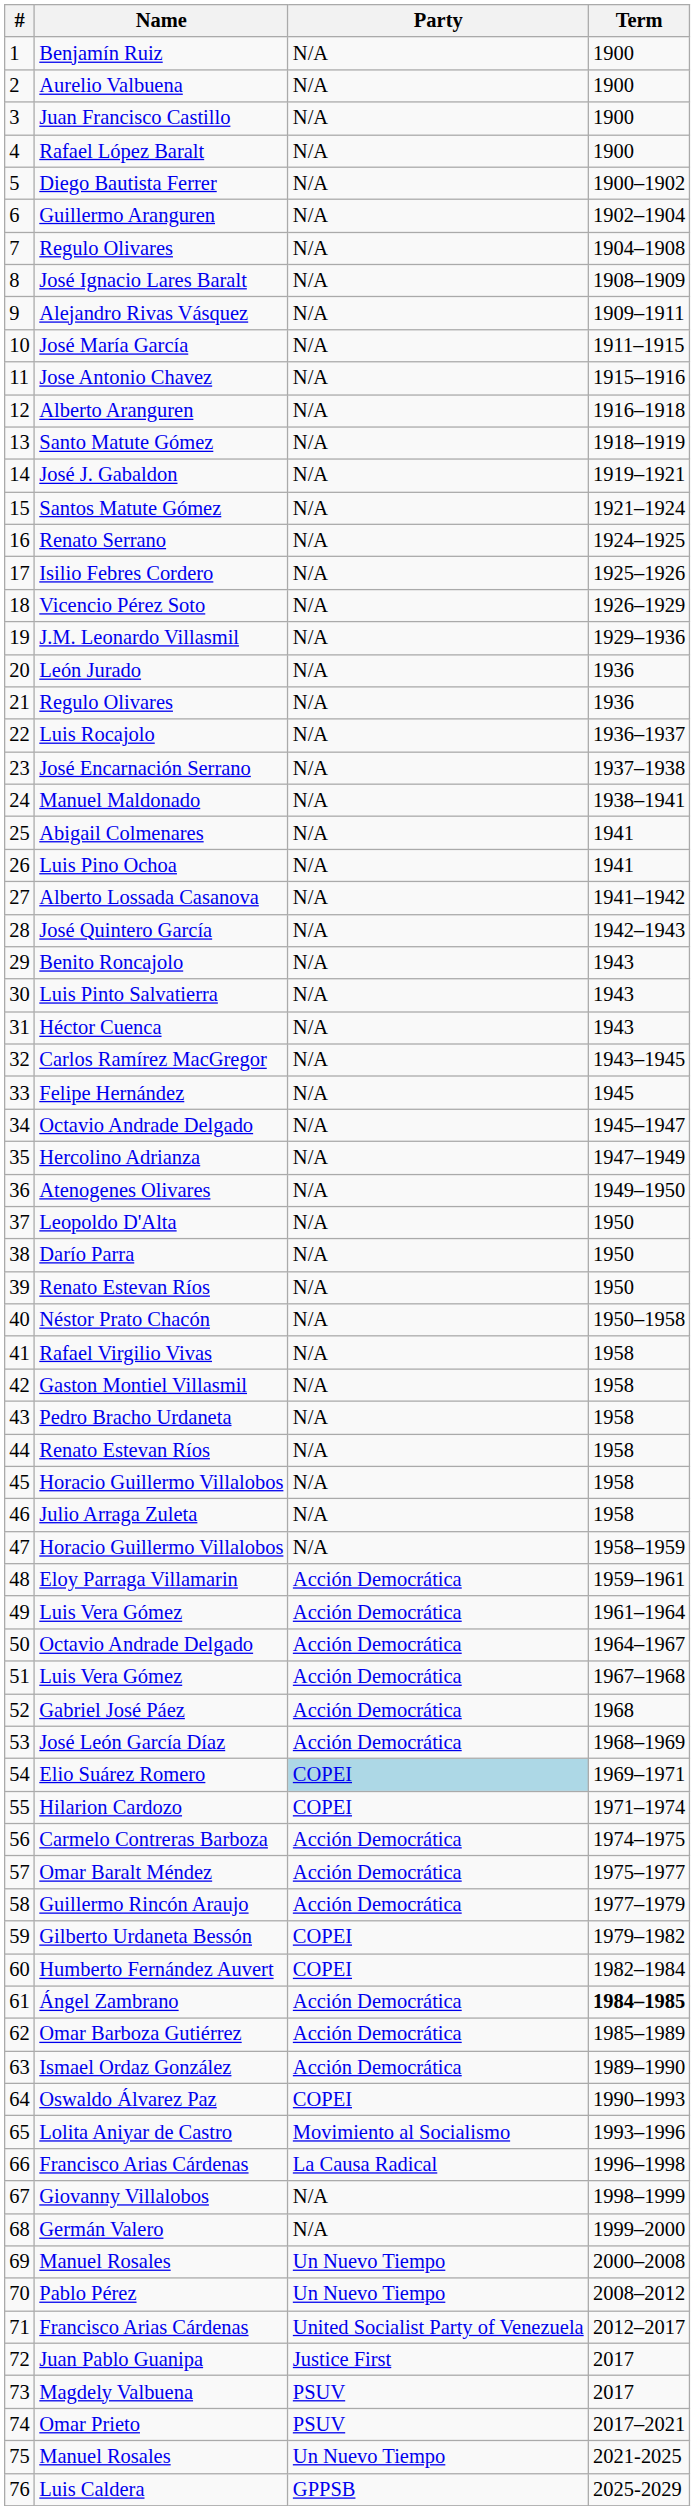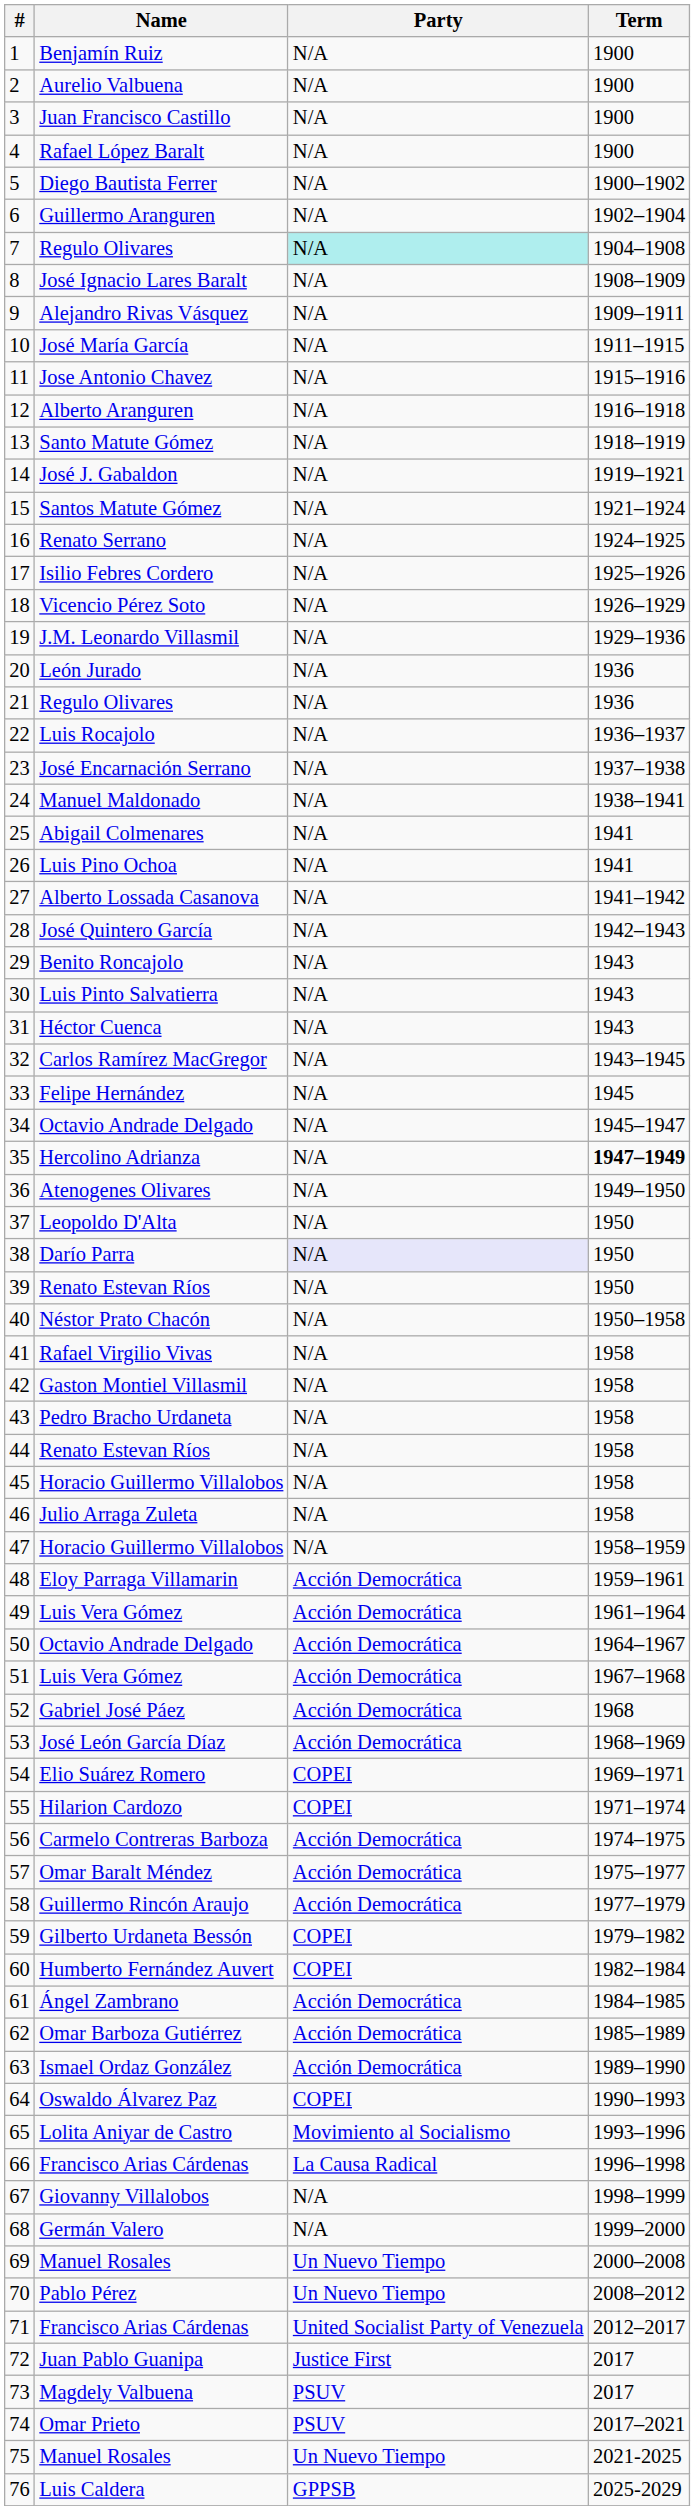7 / Regulo Olivares | Party: no background -> paleturquoise background
Hercolino Adrianza | Term: normal -> bold
Darío Parra | Party: no background -> lavender background
Elio Suárez Romero | Party: lightblue background -> no background
Ángel Zambrano | Term: bold -> normal
